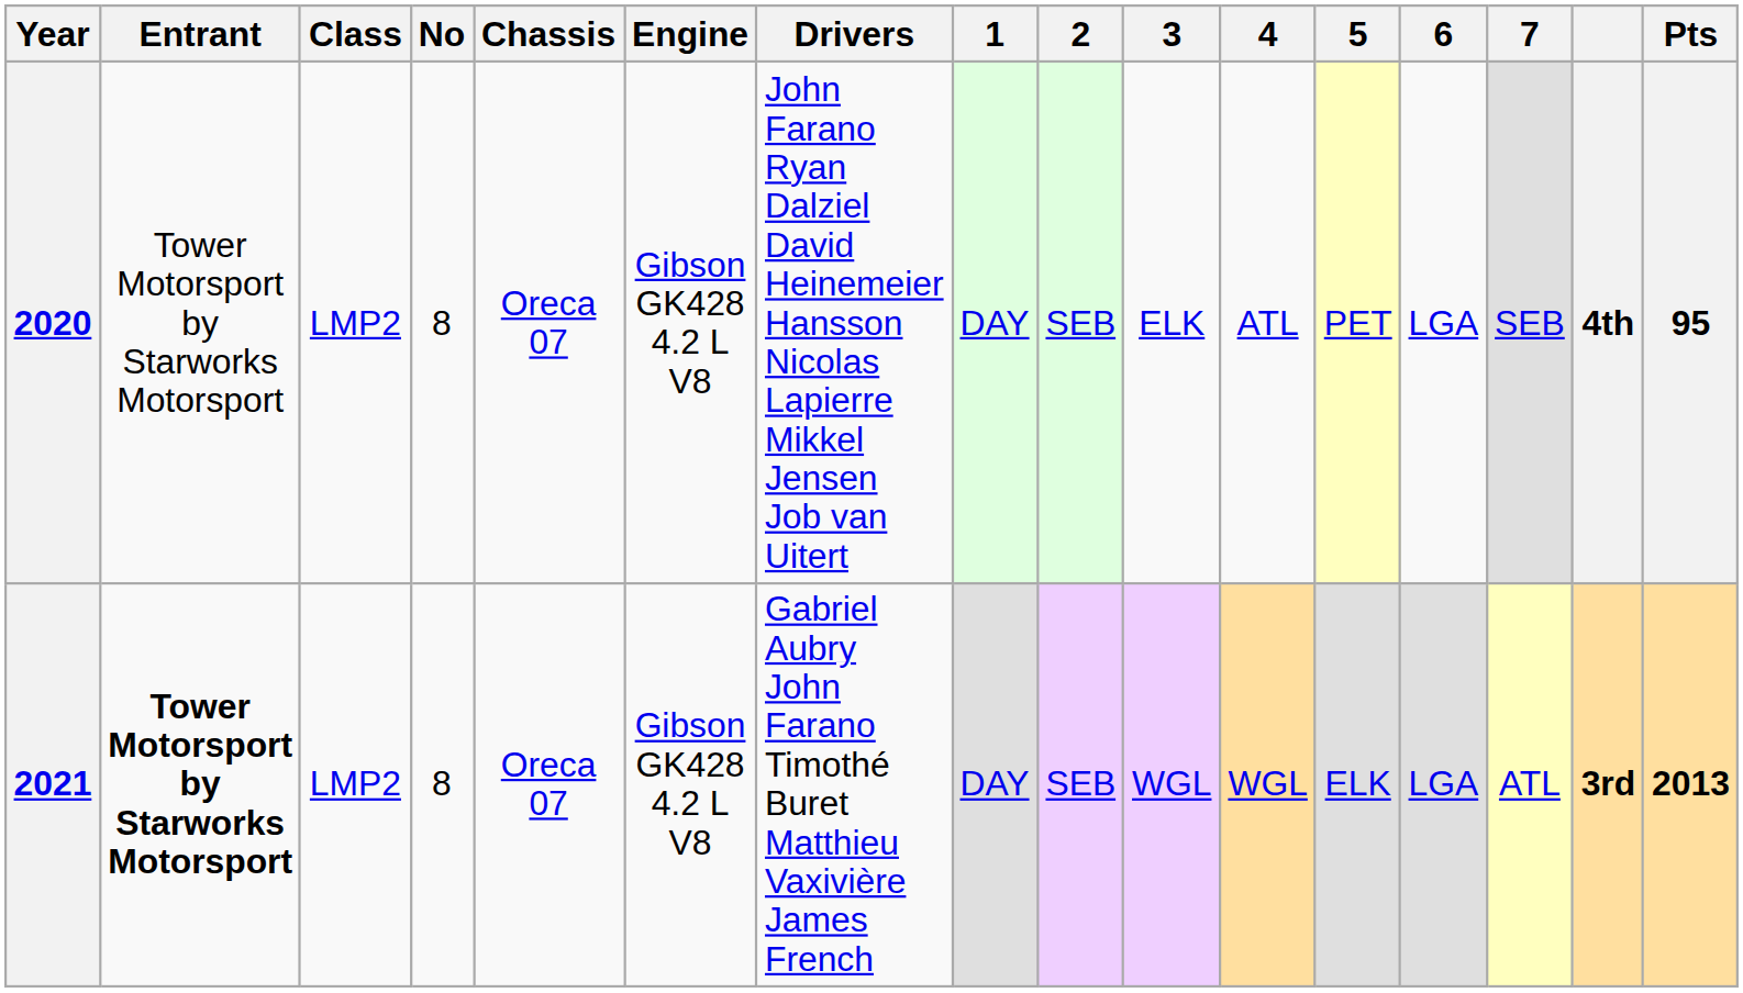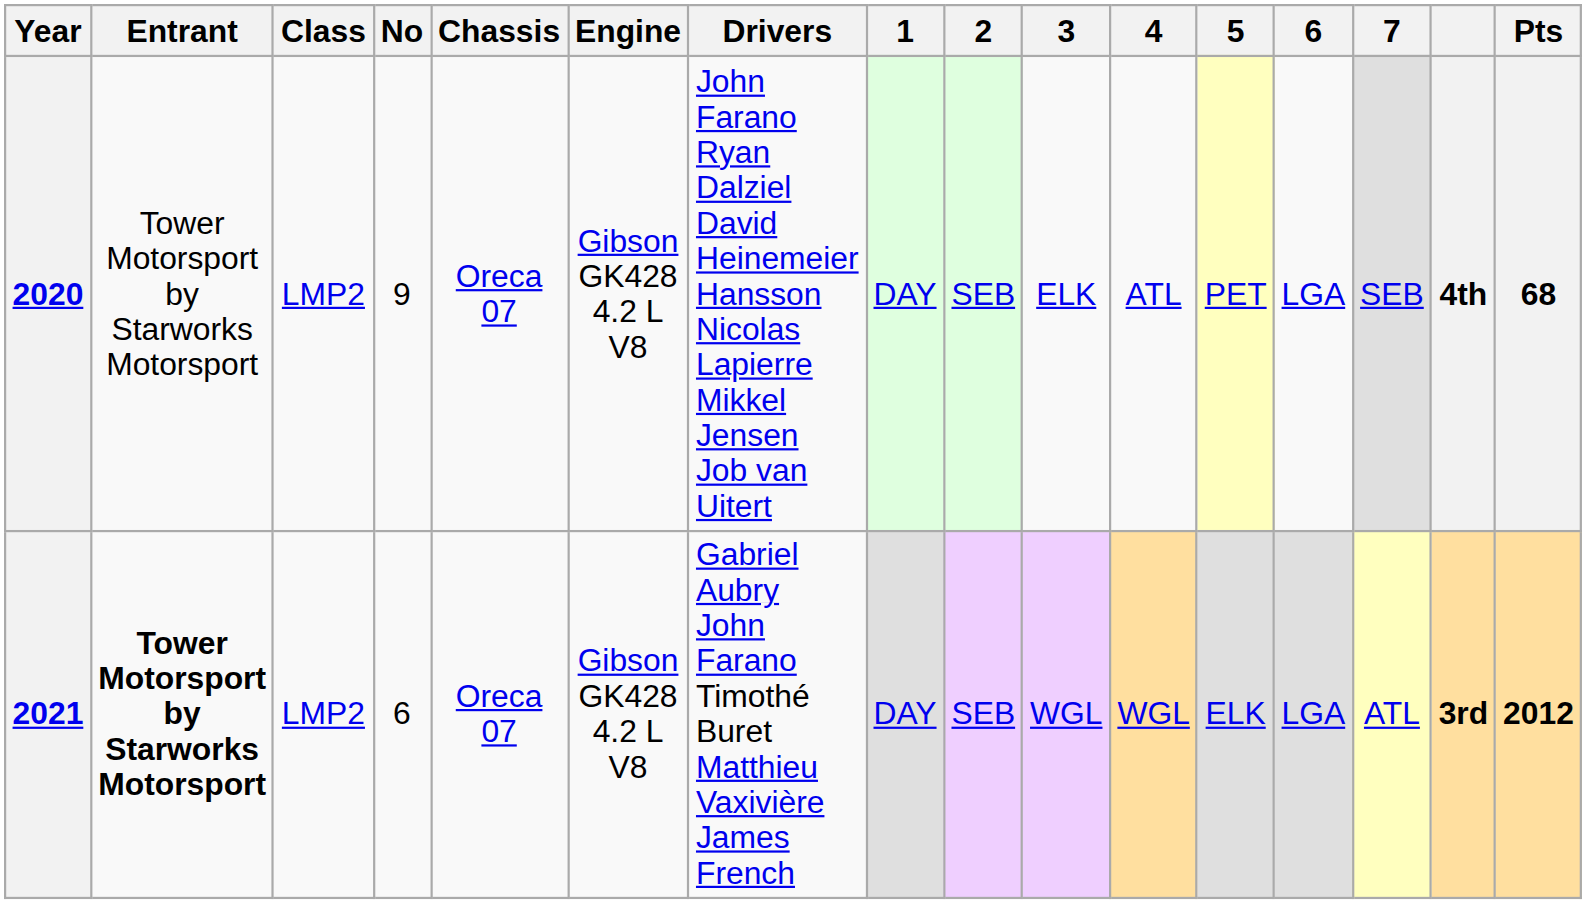2020 | No: 8 -> 9
2020 | Pts: 95 -> 68
2021 | No: 8 -> 6
2021 | Pts: 2013 -> 2012
